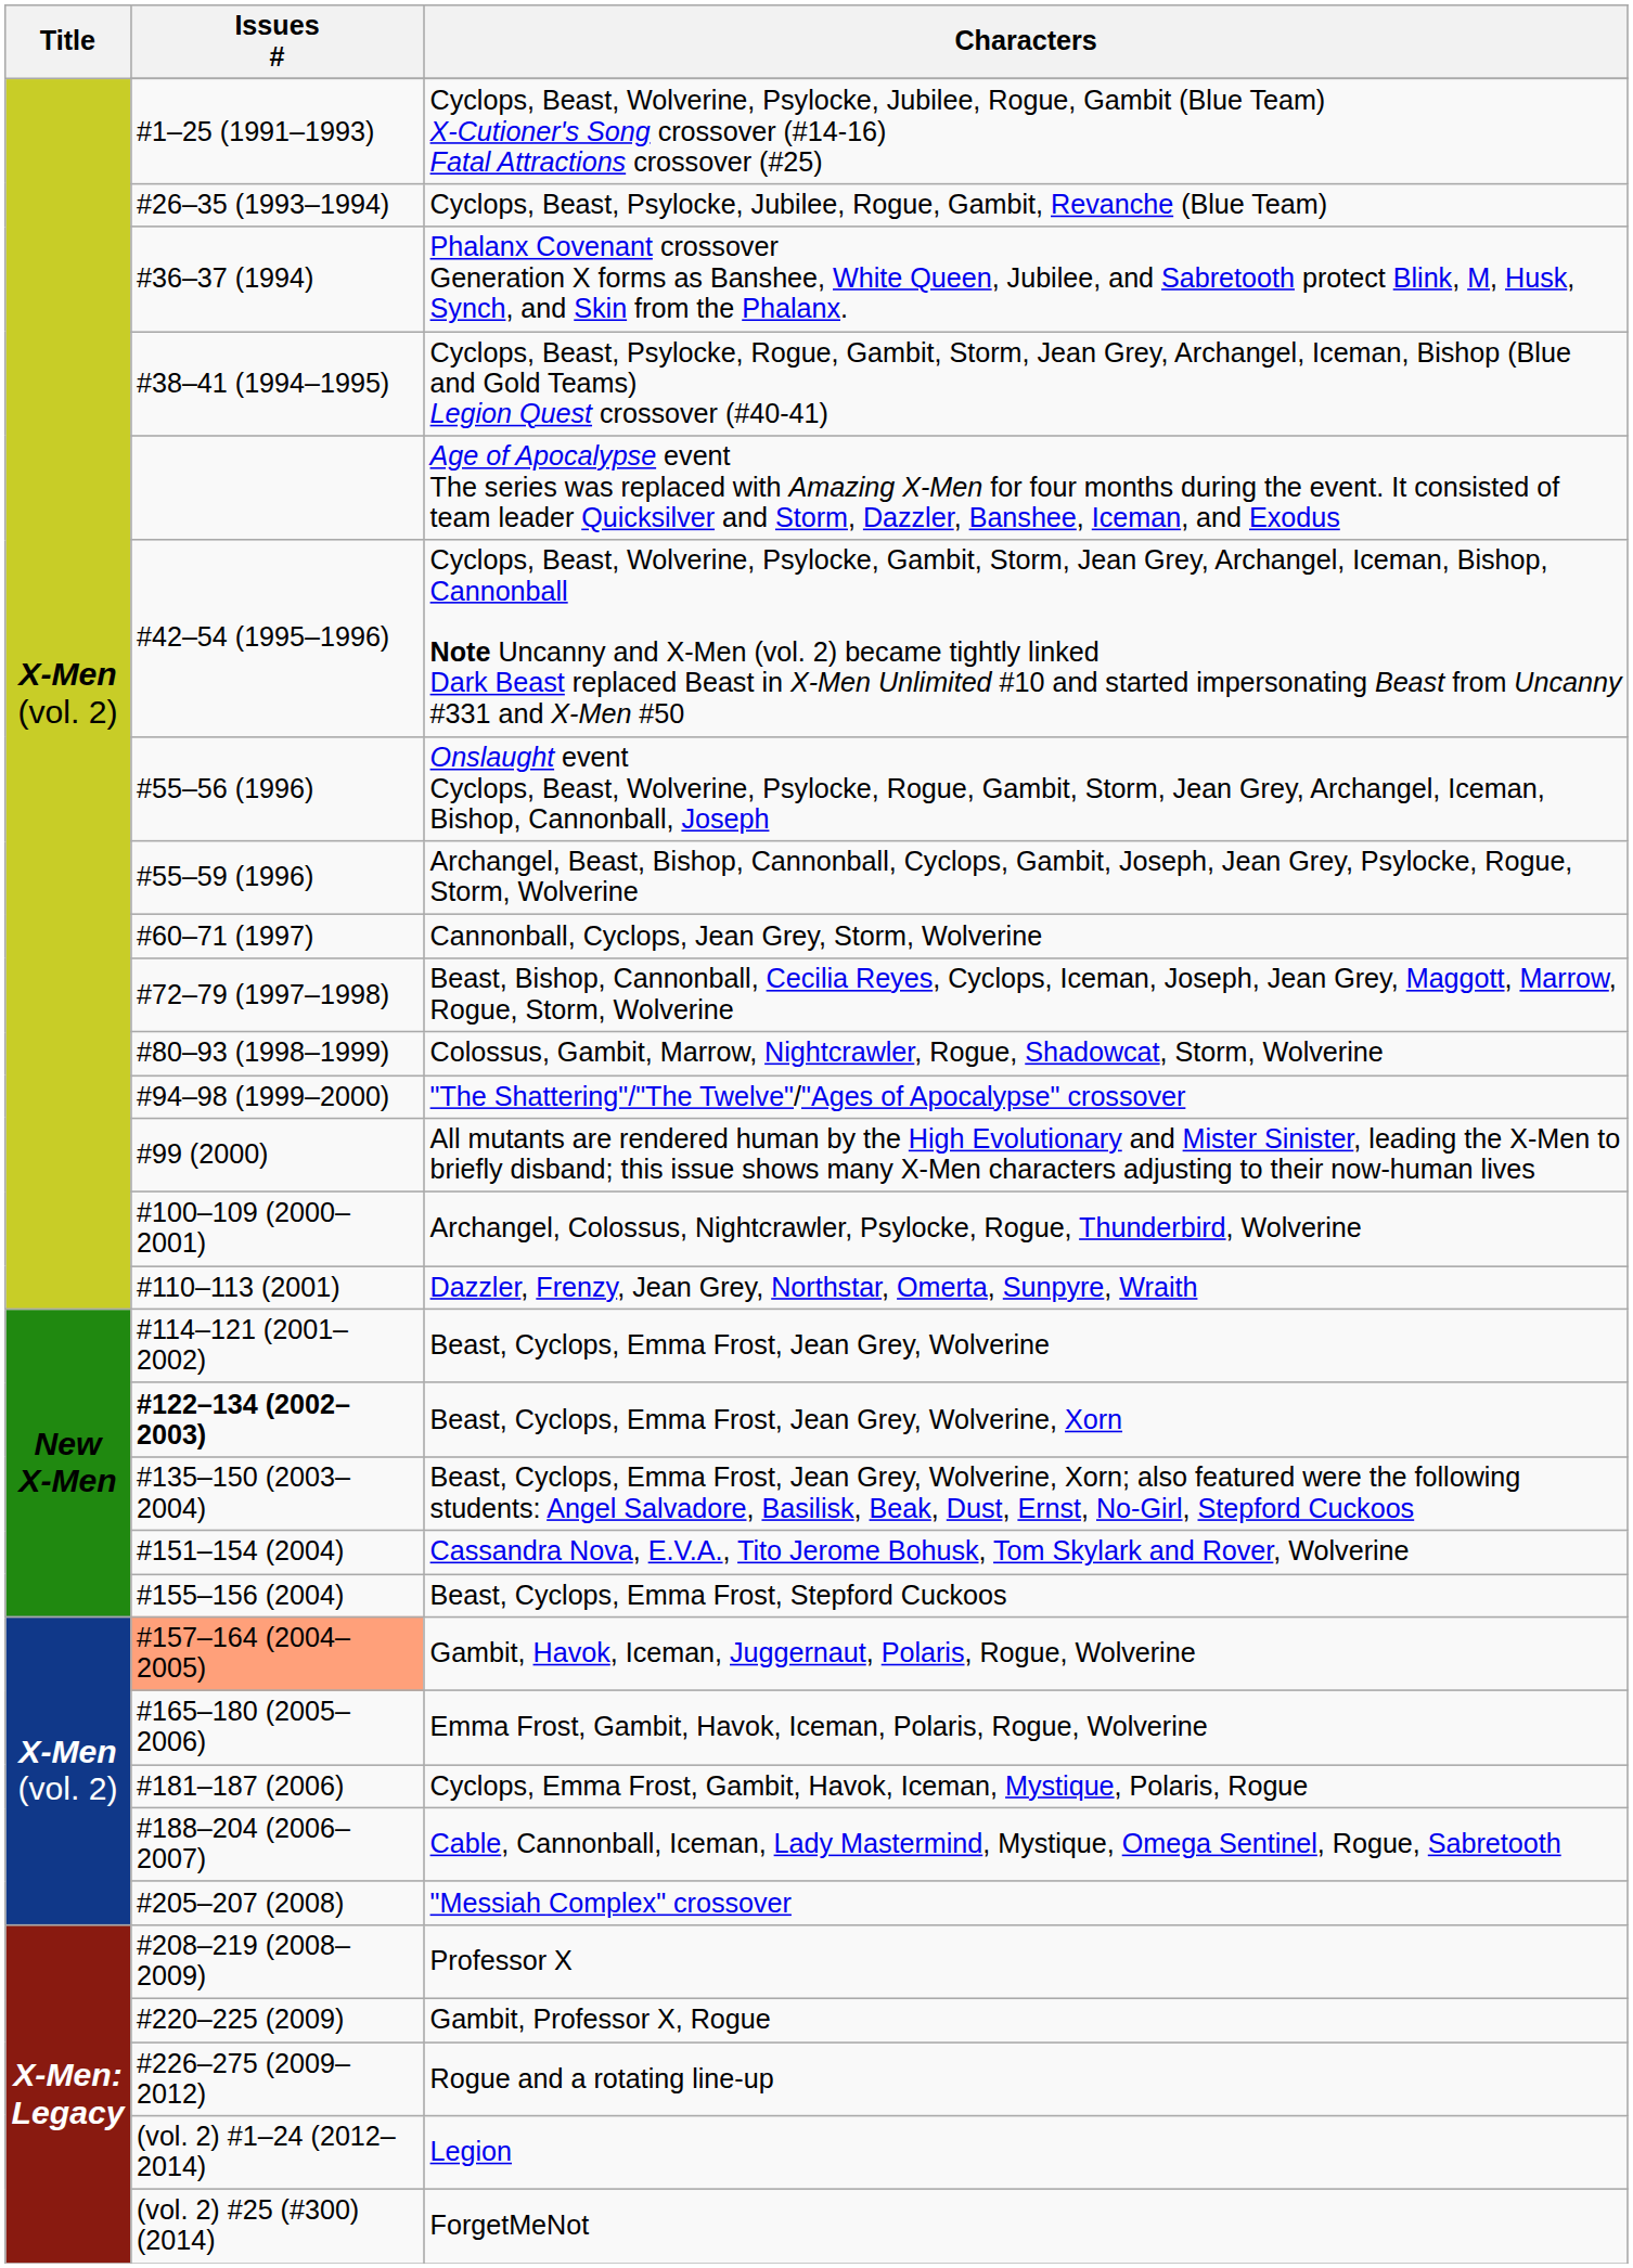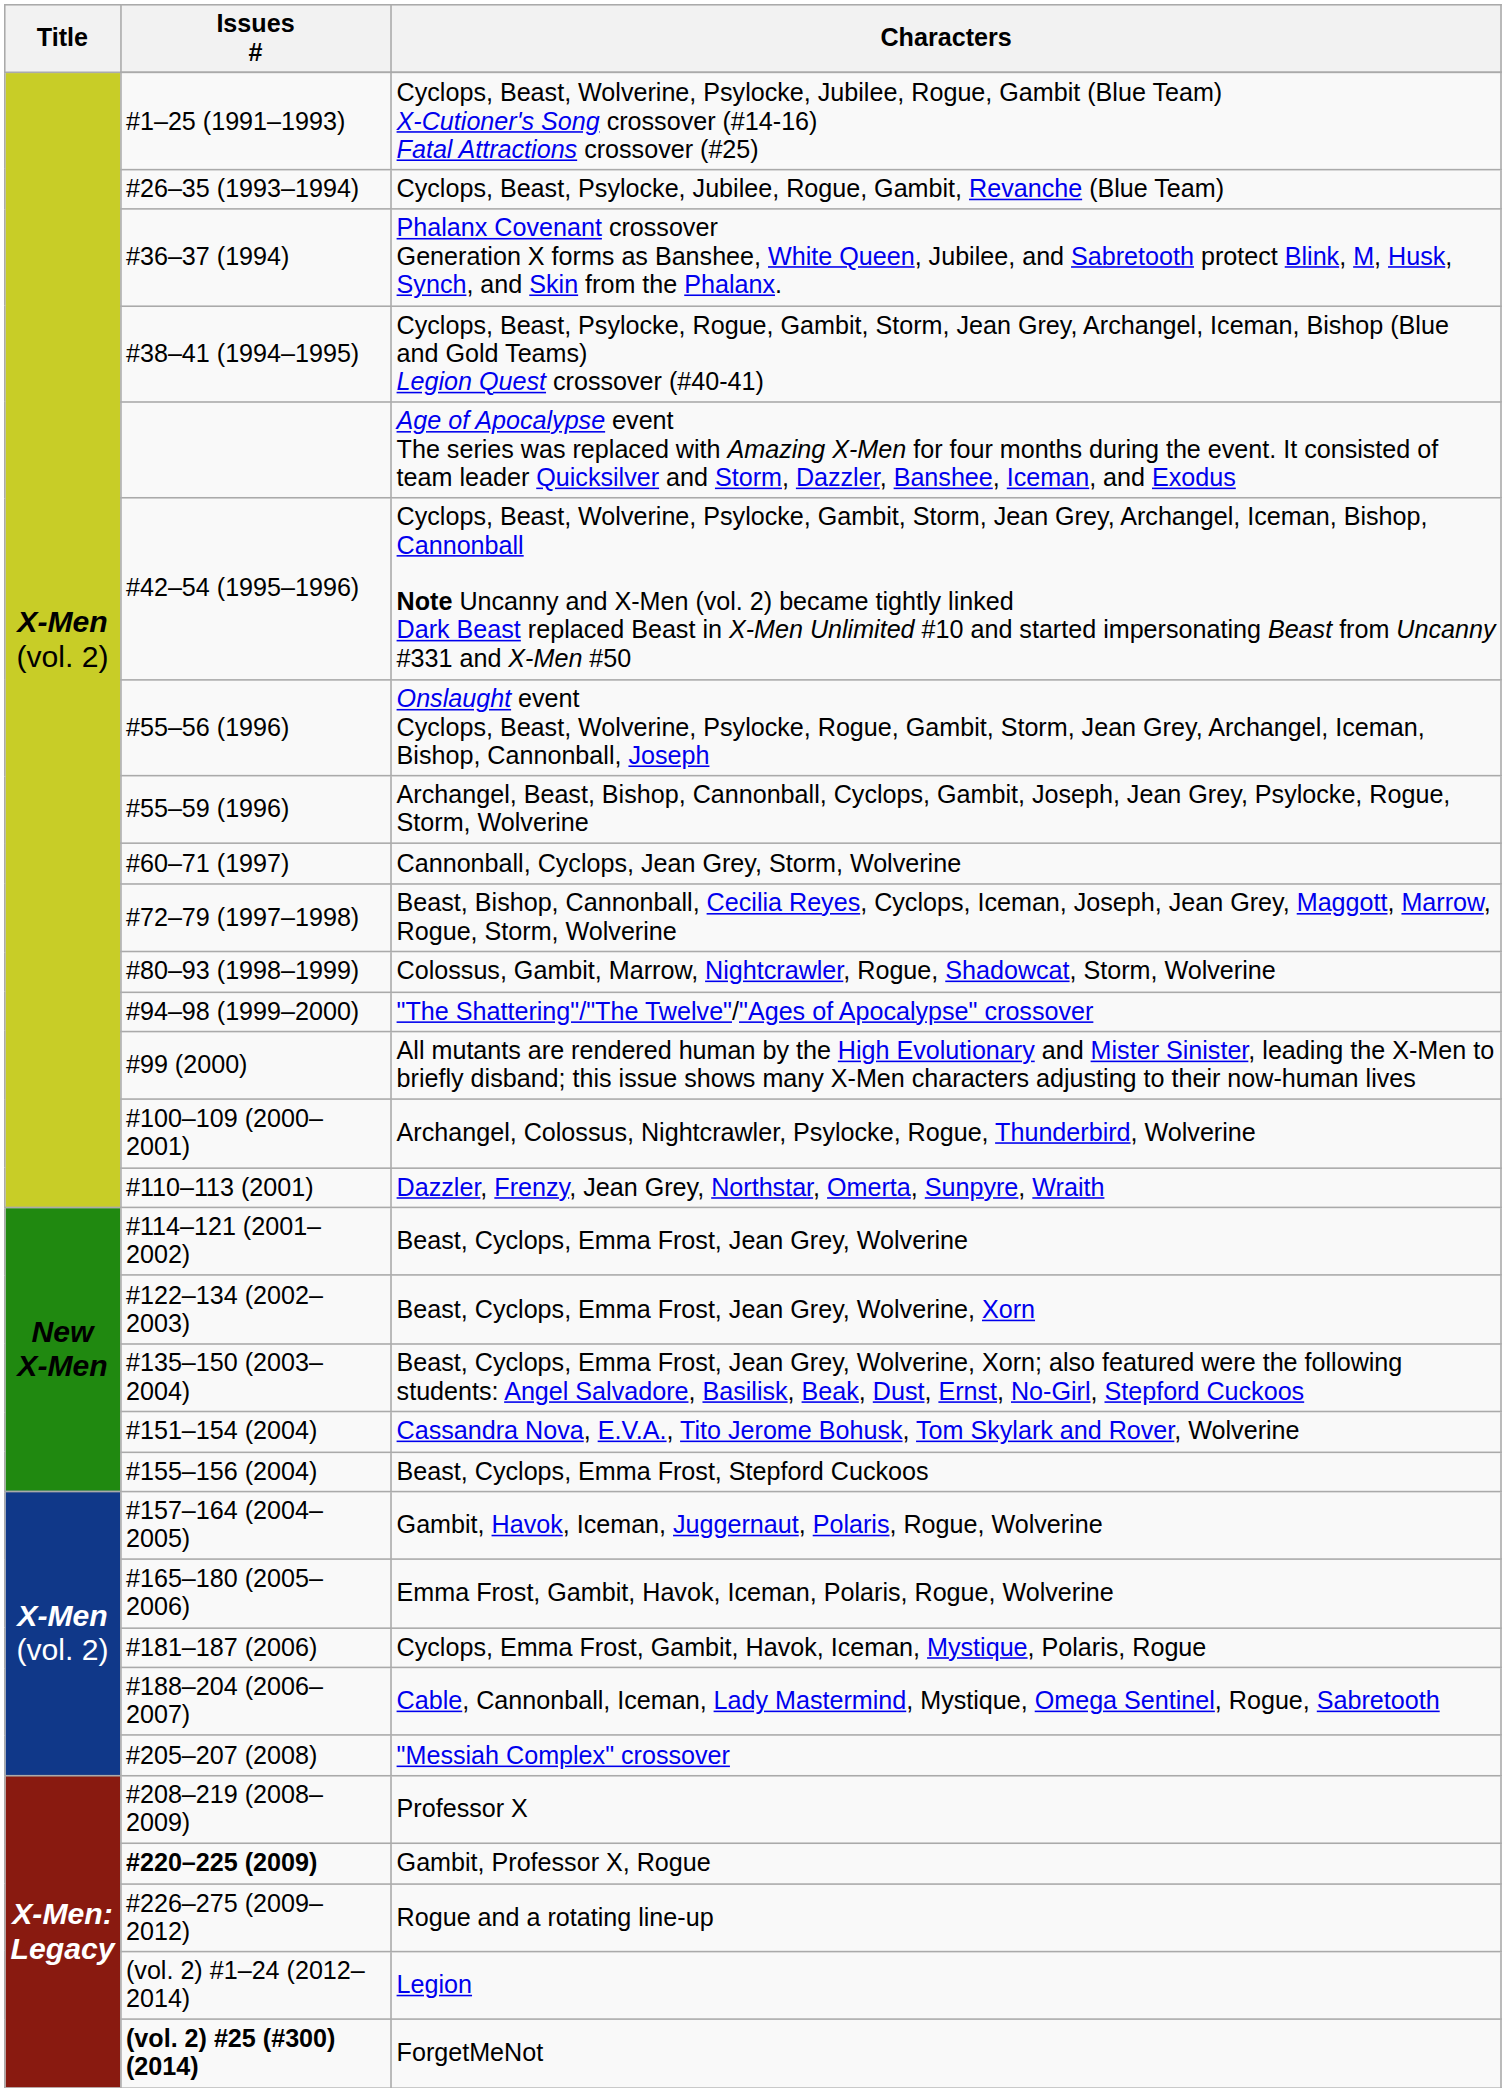Beast, Cyclops, Emma Frost, Jean Grey, Wolverine, Xorn | Issues #: bold -> normal
Gambit, Havok, Iceman, Juggernaut, Polaris, Rogue, Wolverine | Issues #: lightsalmon background -> no background
Gambit, Professor X, Rogue | Issues #: normal -> bold
ForgetMeNot | Issues #: normal -> bold
